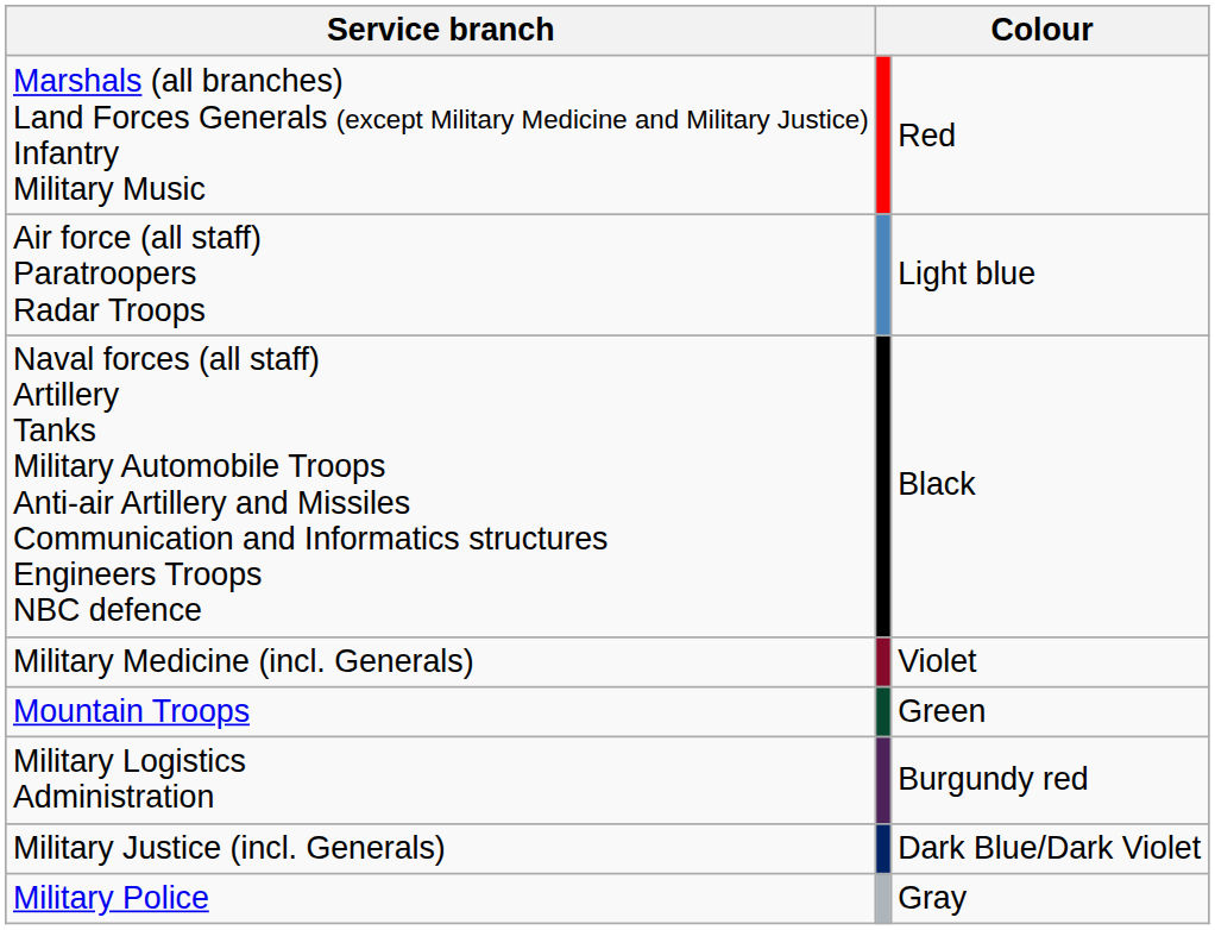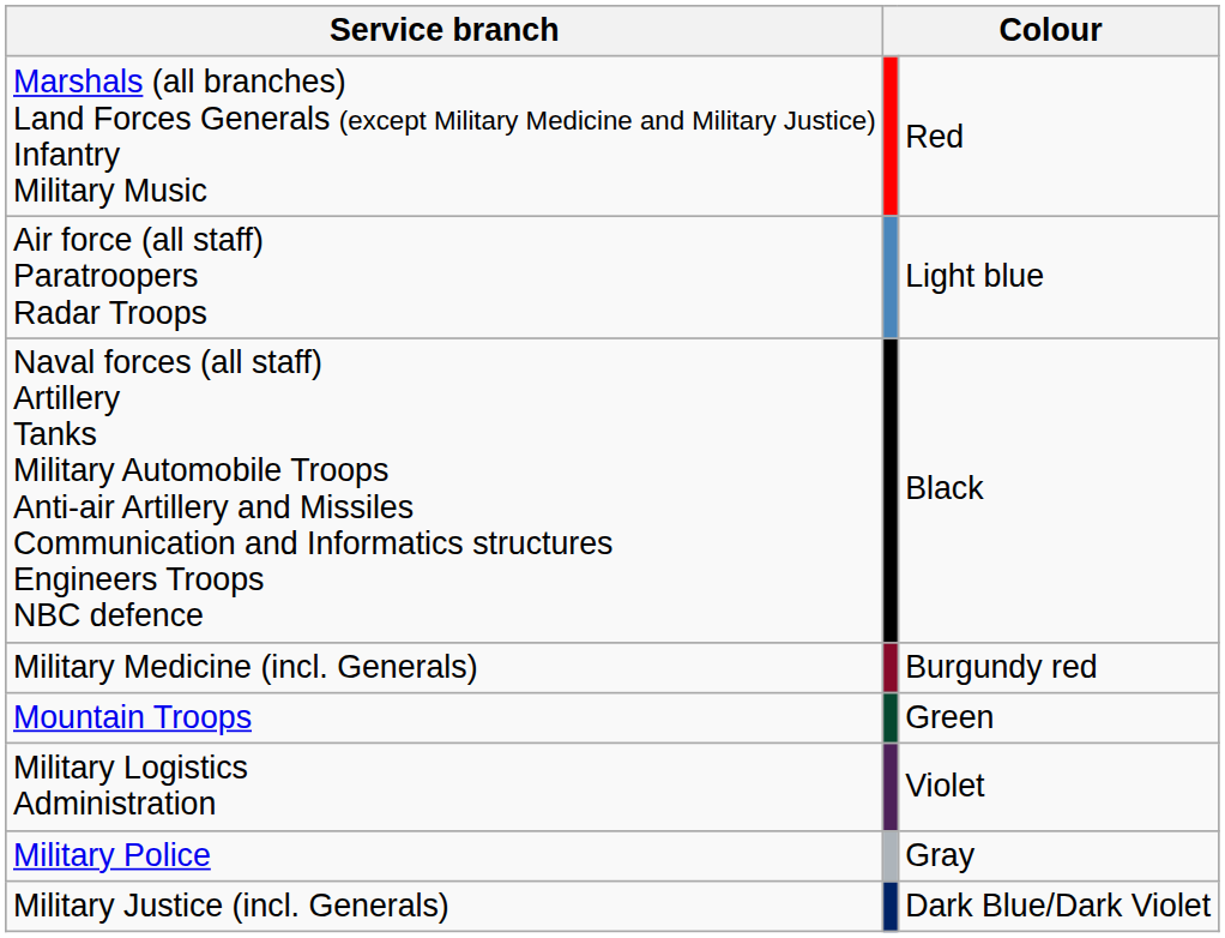Military Medicine (incl. Generals) | column 3: Violet -> Burgundy red
Military Logistics Administration | column 3: Burgundy red -> Violet
rows swapped: Military Justice (incl. Generals) <-> Military Police
